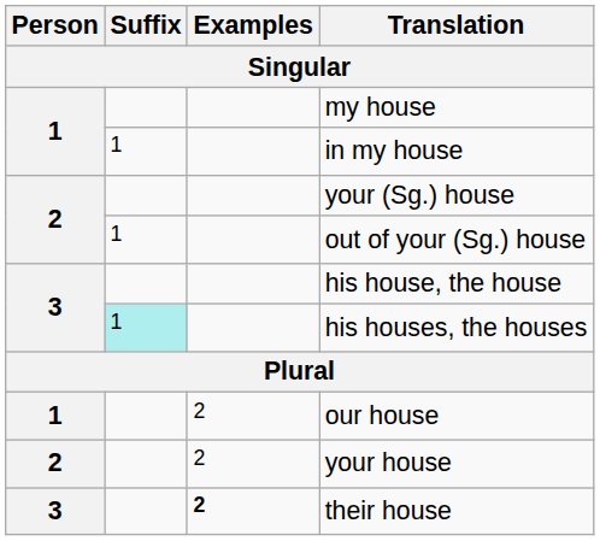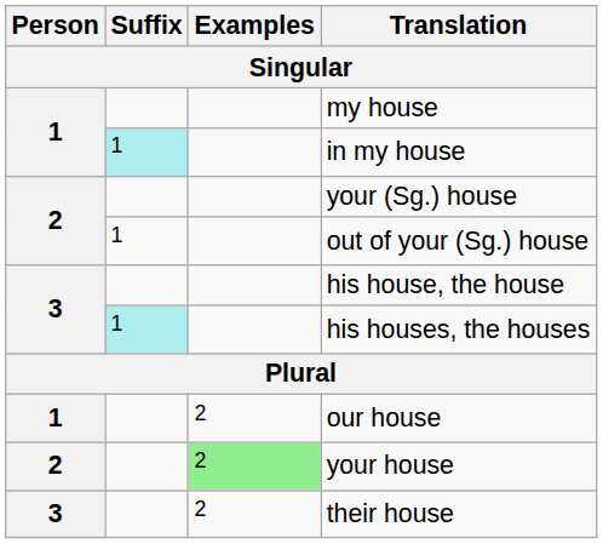in my house | Suffix: no background -> paleturquoise background
your house | Examples: no background -> lightgreen background
their house | Examples: bold -> normal
